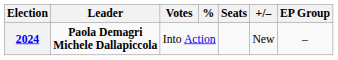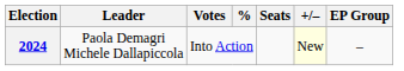2024 | Leader: bold -> normal
2024 | +/–: no background -> lightyellow background
